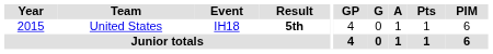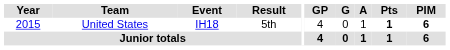United States | Result: bold -> normal
United States | Pts: normal -> bold
United States | PIM: normal -> bold
